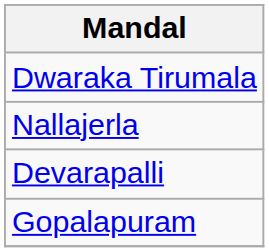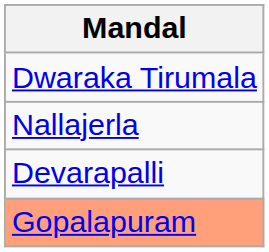row 5 | column 1: no background -> lightsalmon background
